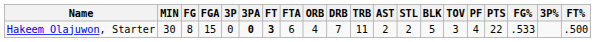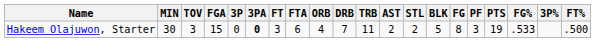columns swapped: FG <-> TOV
Hakeem Olajuwon, Starter | FT: bold -> normal
Hakeem Olajuwon, Starter | PF: 4 -> 3
Hakeem Olajuwon, Starter | PTS: 22 -> 19
